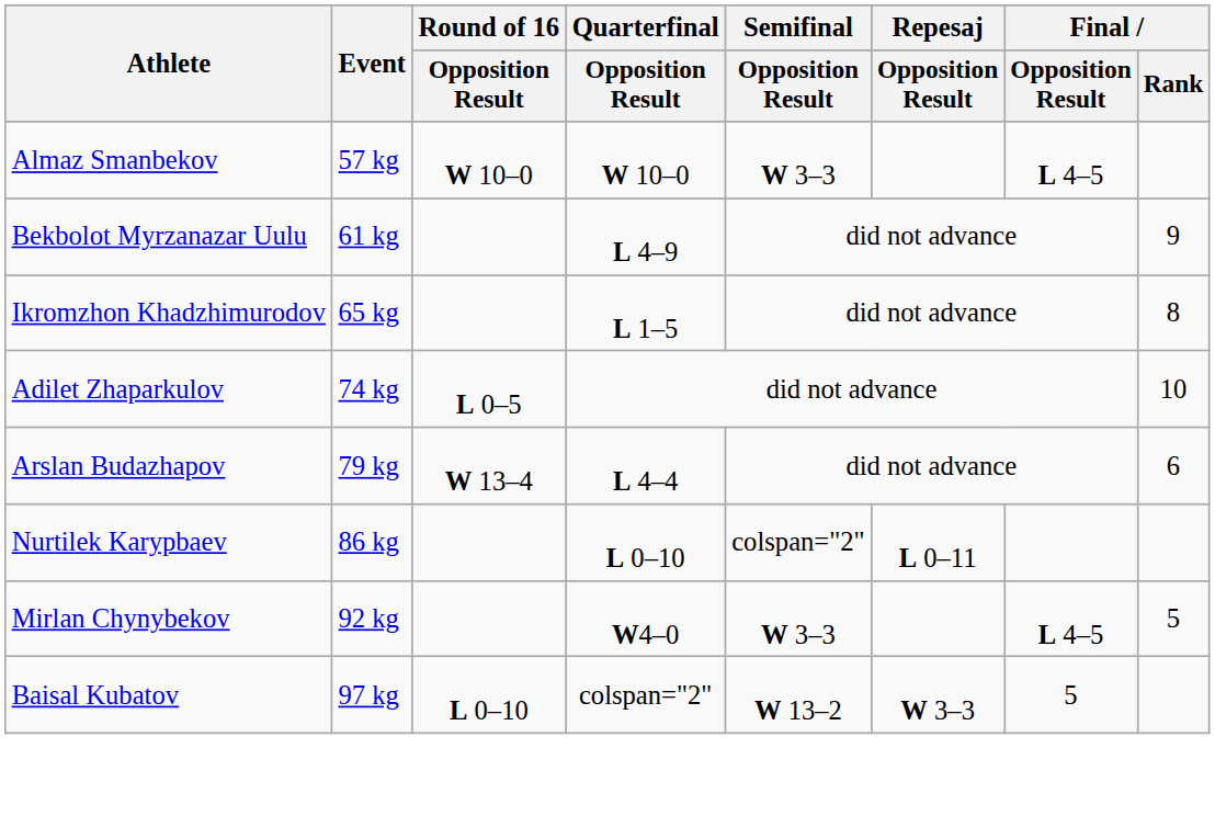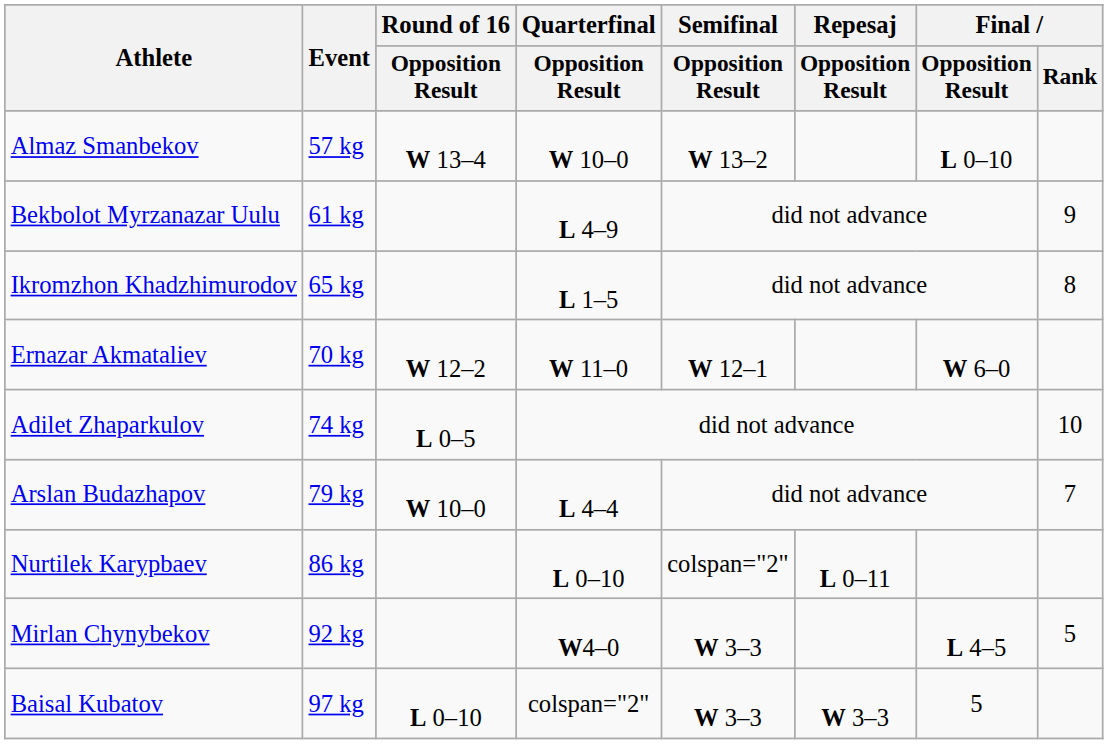Almaz Smanbekov | Round of 16 / Opposition Result: W 10–0 -> W 13–4
Almaz Smanbekov | Semifinal / Opposition Result: W 3–3 -> W 13–2
Almaz Smanbekov | Final / Opposition Result: L 4–5 -> L 0–10
+ row: Ernazar Akmataliev | 70 kg | W 12–2 | W 11–0 | W 12–1 | W 6–0
Arslan Budazhapov | Round of 16 / Opposition Result: W 13–4 -> W 10–0
Arslan Budazhapov | Final / Rank: 6 -> 7
Baisal Kubatov | Semifinal / Opposition Result: W 13–2 -> W 3–3
